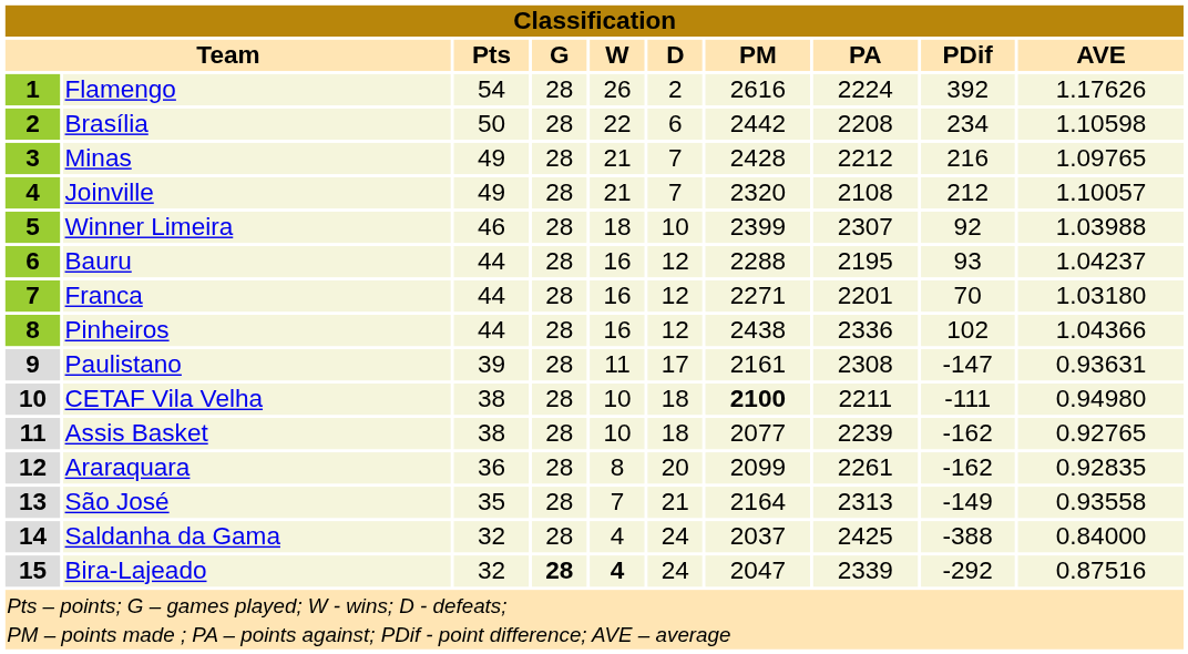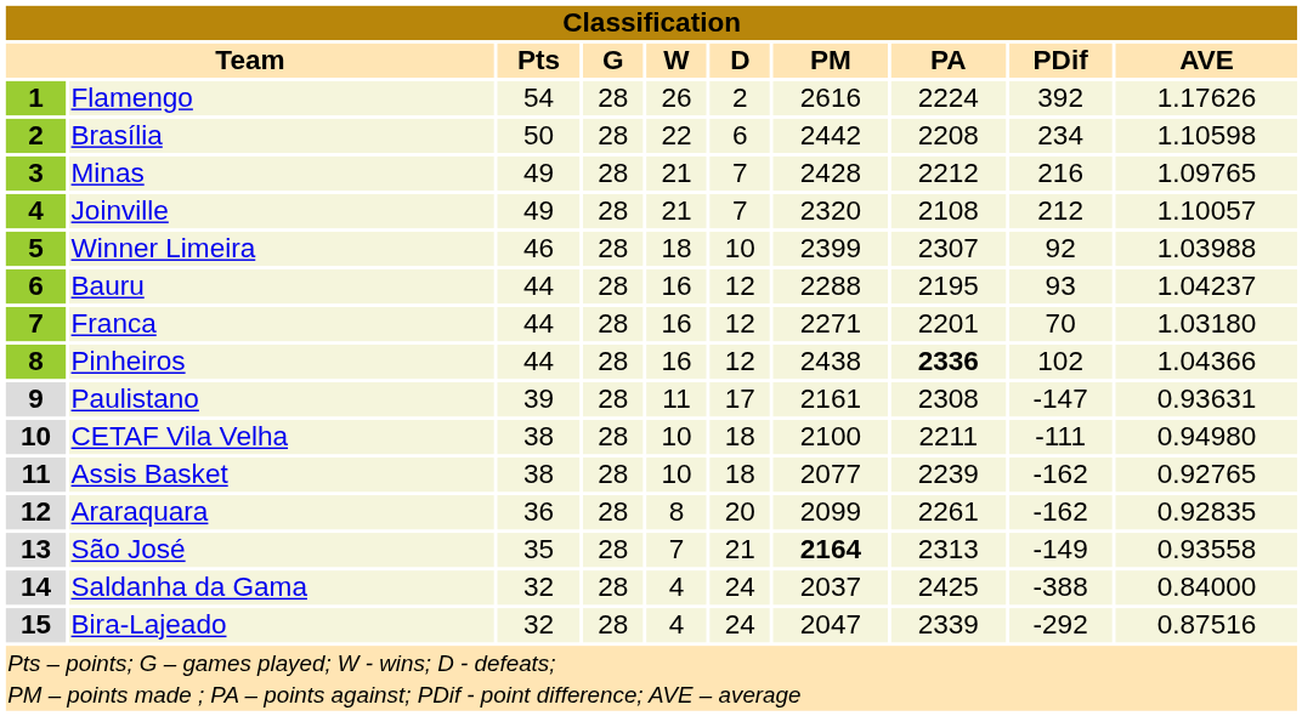Pinheiros | Classification / PA: normal -> bold
CETAF Vila Velha | Classification / PM: bold -> normal
São José | Classification / PM: normal -> bold
Bira-Lajeado | Classification / G: bold -> normal
Bira-Lajeado | Classification / W: bold -> normal
